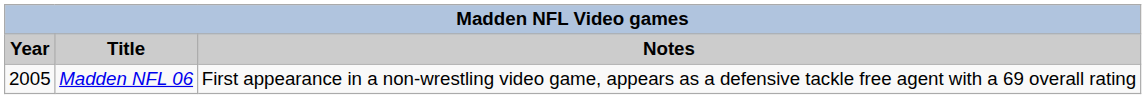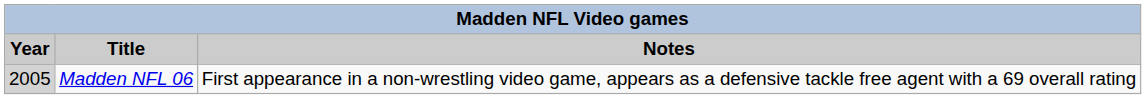row 3 | Year: no background -> lightgrey background
